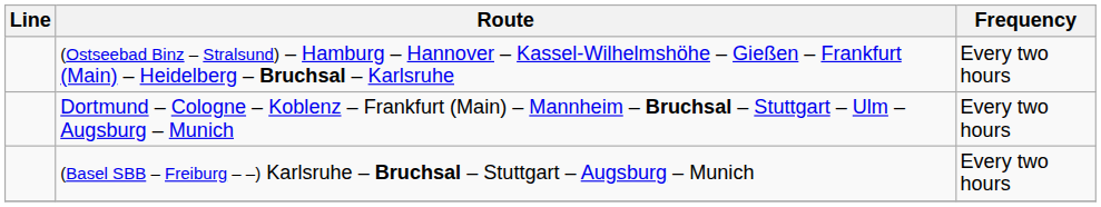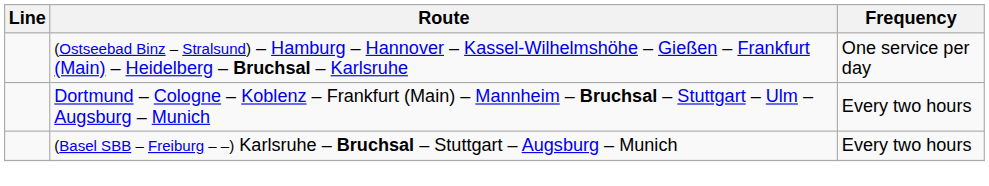row 2 | Frequency: Every two hours -> One service per day
